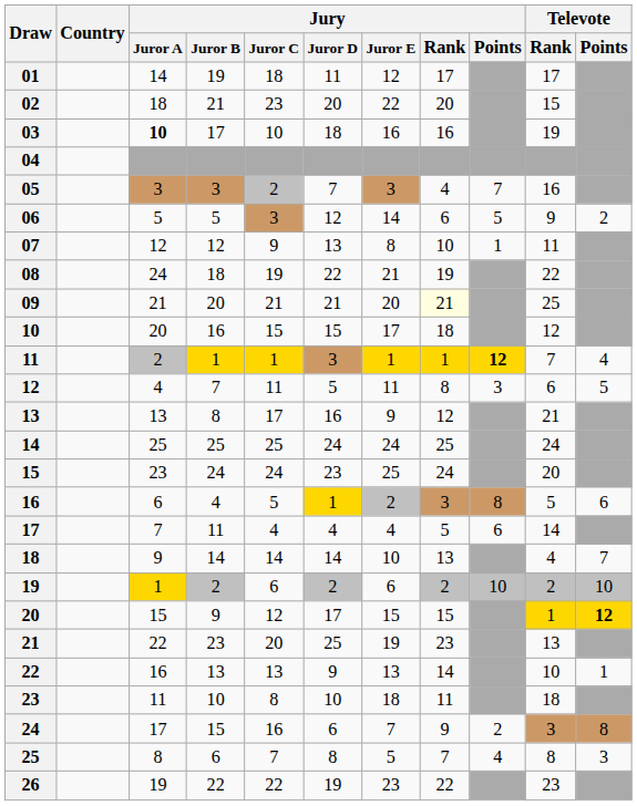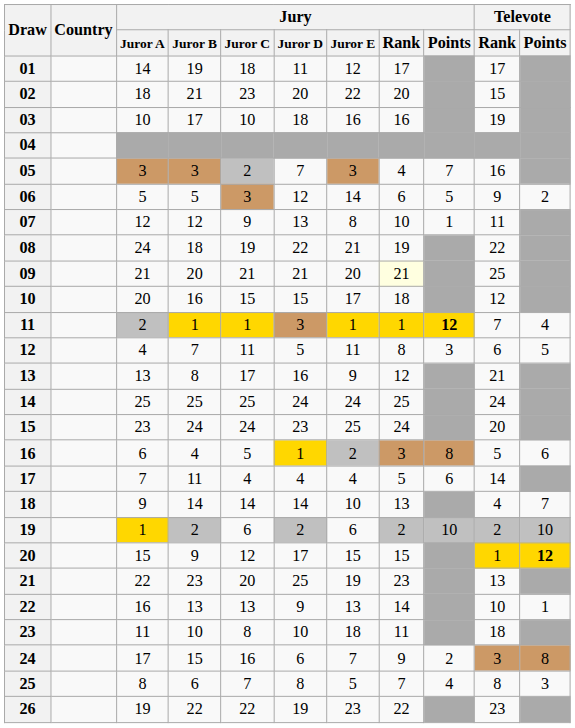03 | Jury / Juror A: bold -> normal
